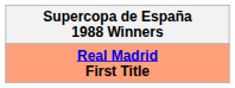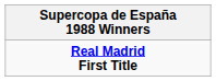row 2 | column 1: lightsalmon background -> no background
